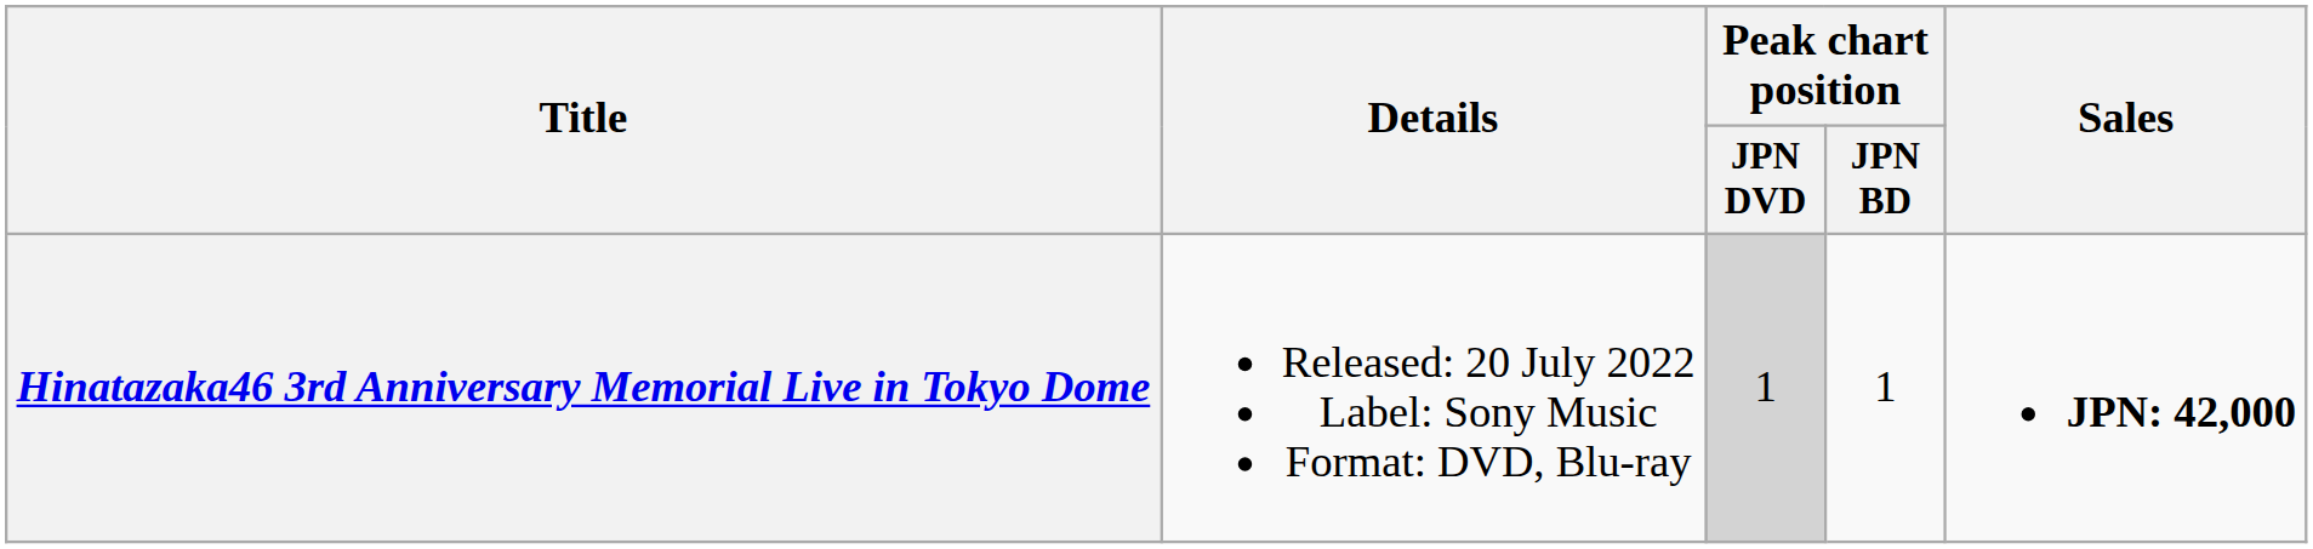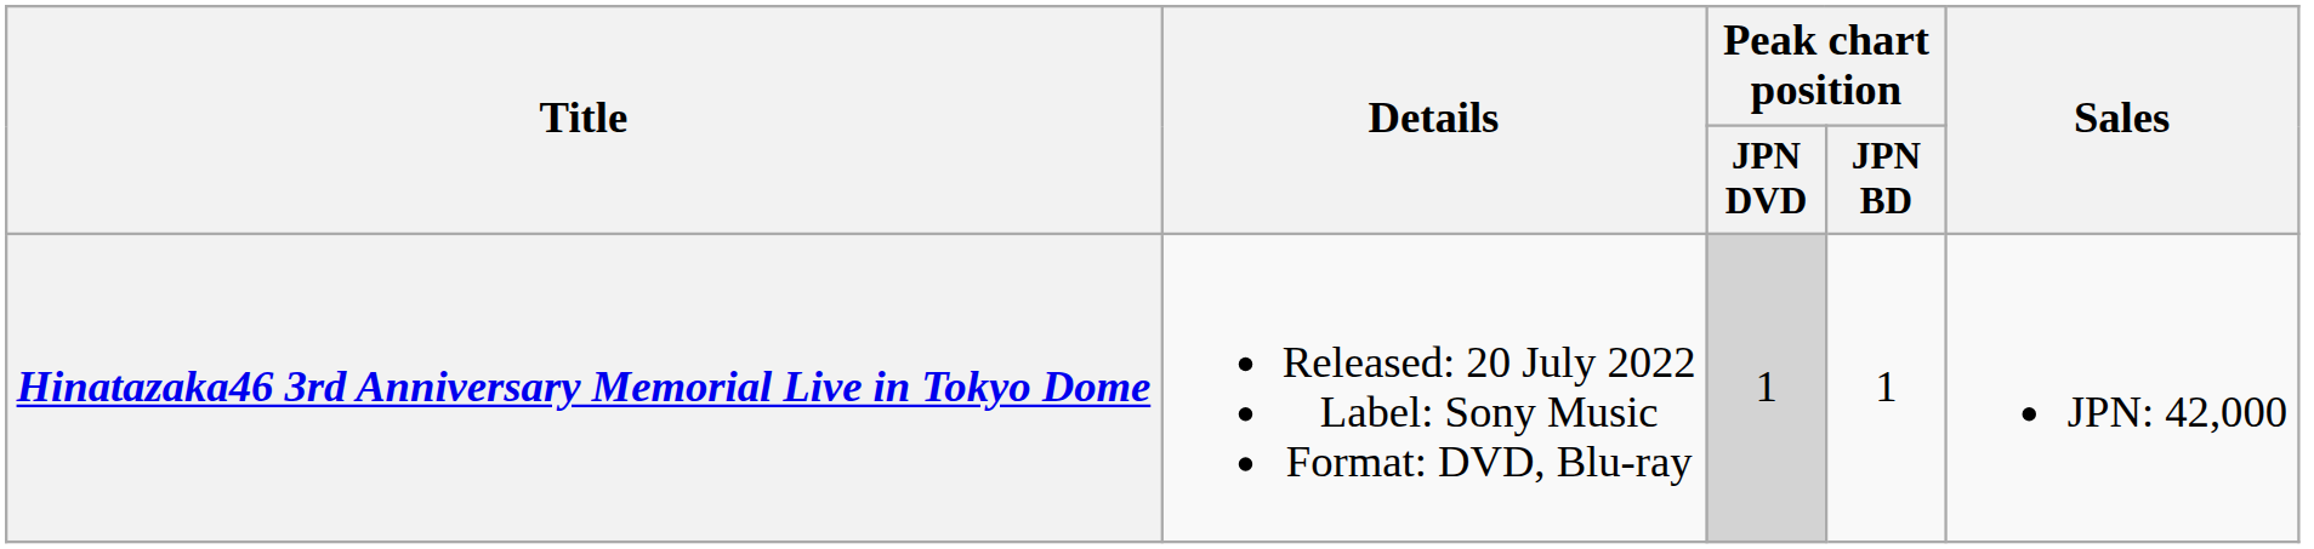Hinatazaka46 3rd Anniversary Memorial Live in Tokyo Dome | Sales: bold -> normal
